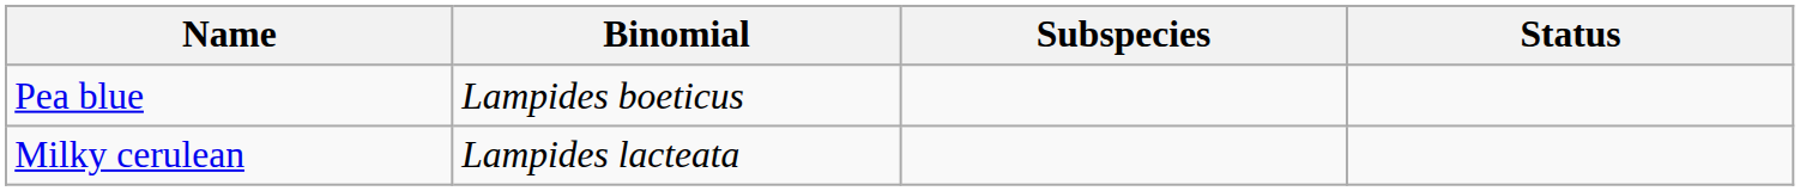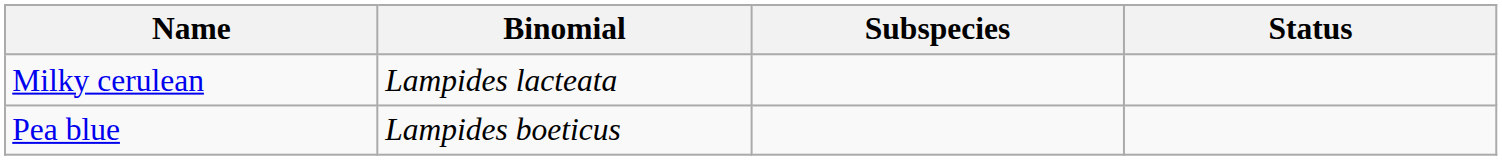rows swapped: Pea blue <-> Milky cerulean
